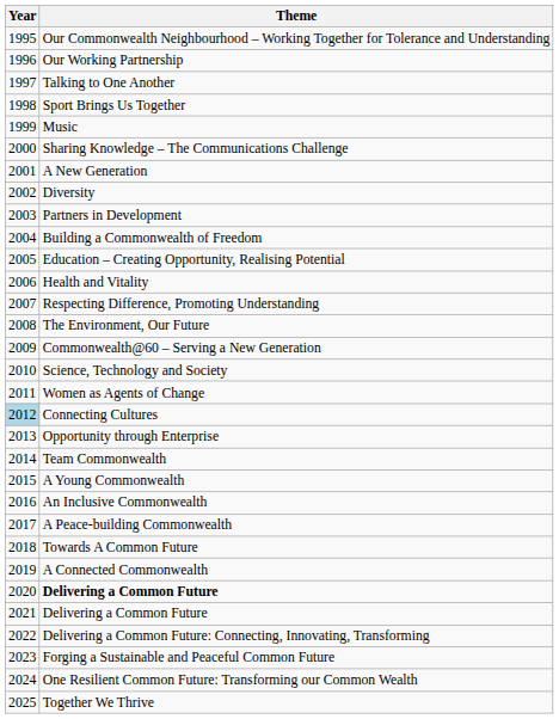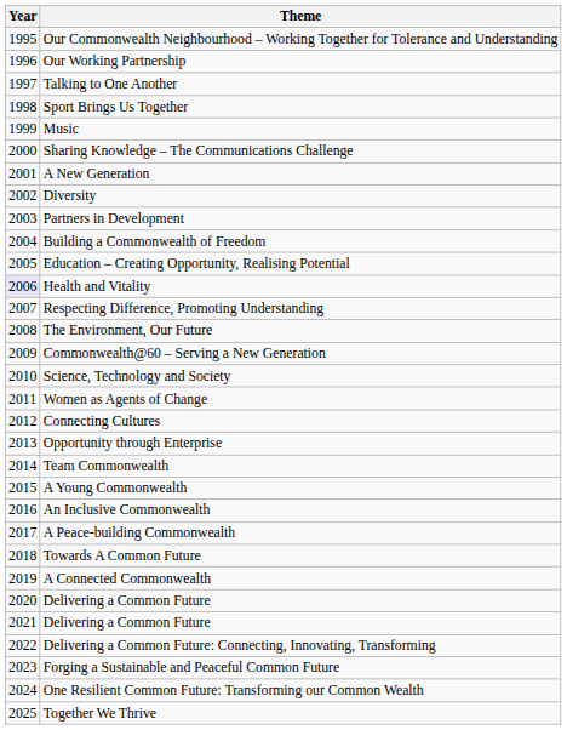row 13 | Year: no background -> lavender background
row 19 | Year: lightblue background -> no background
row 27 | Theme: bold -> normal
